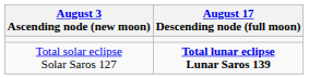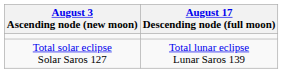row 3 | August 17 Descending node (full moon): bold -> normal
